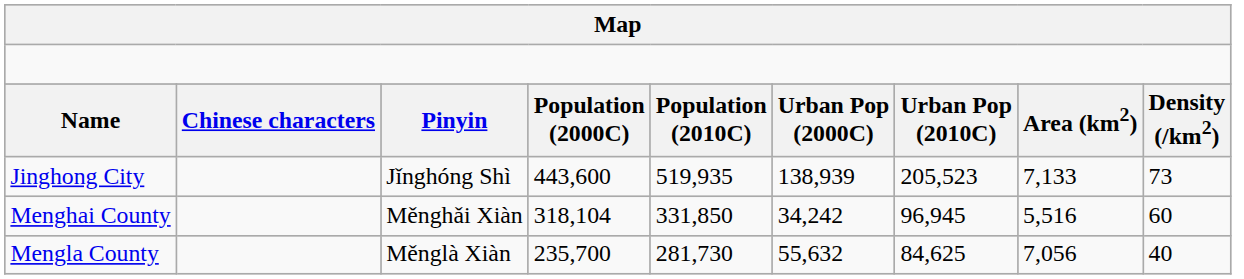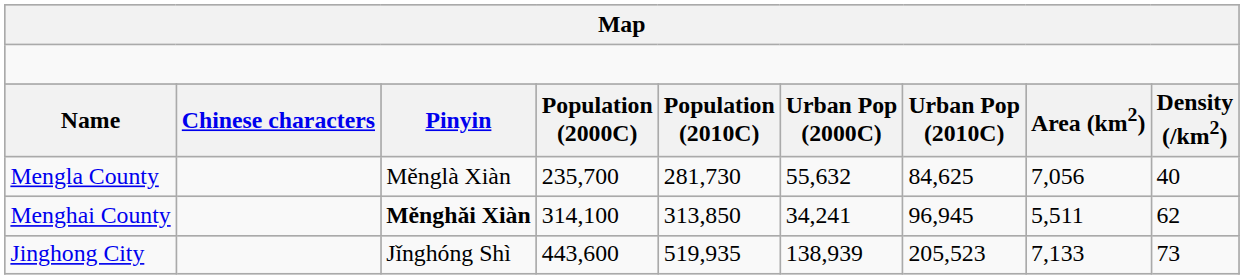rows swapped: Jinghong City <-> Mengla County
Menghai County | column 3: normal -> bold
Menghai County | column 4: 318,104 -> 314,100
Menghai County | column 5: 331,850 -> 313,850
Menghai County | column 6: 34,242 -> 34,241
Menghai County | column 8: 5,516 -> 5,511
Menghai County | column 9: 60 -> 62
